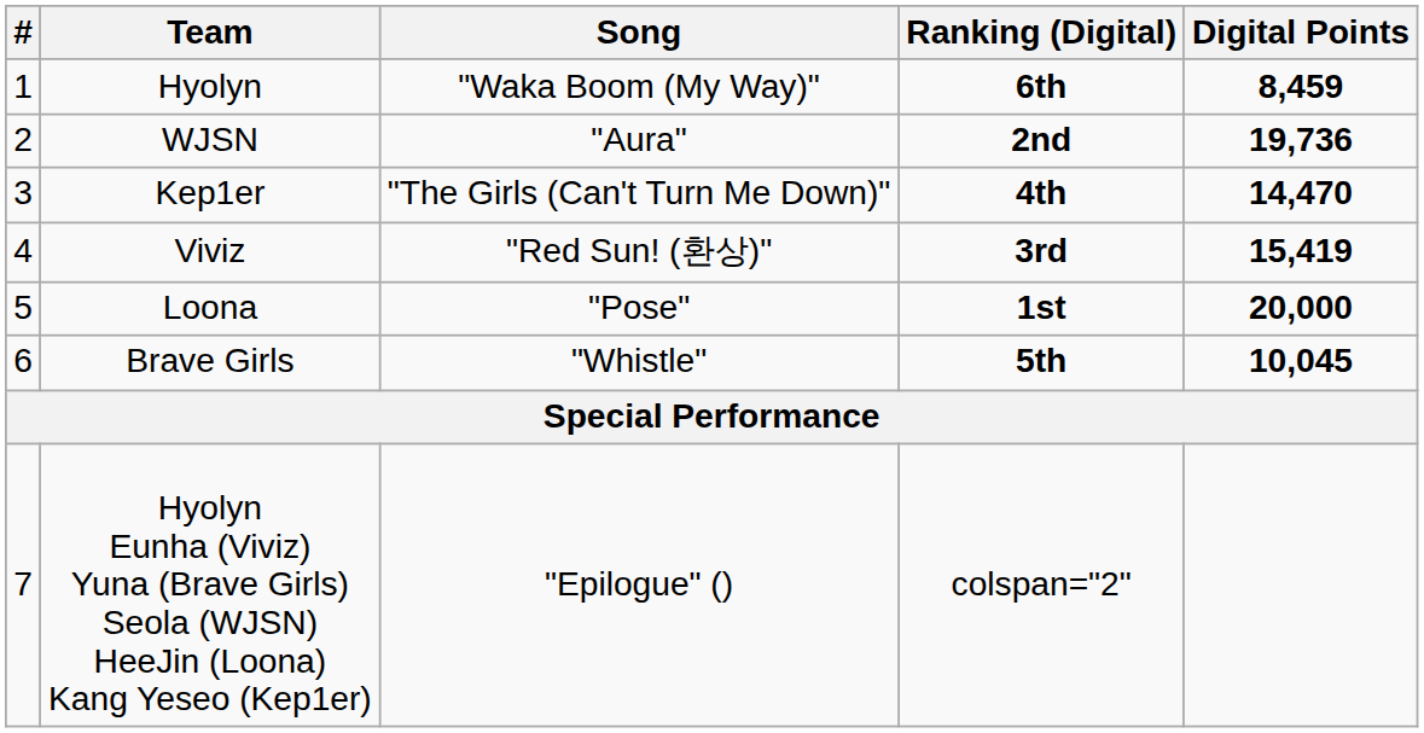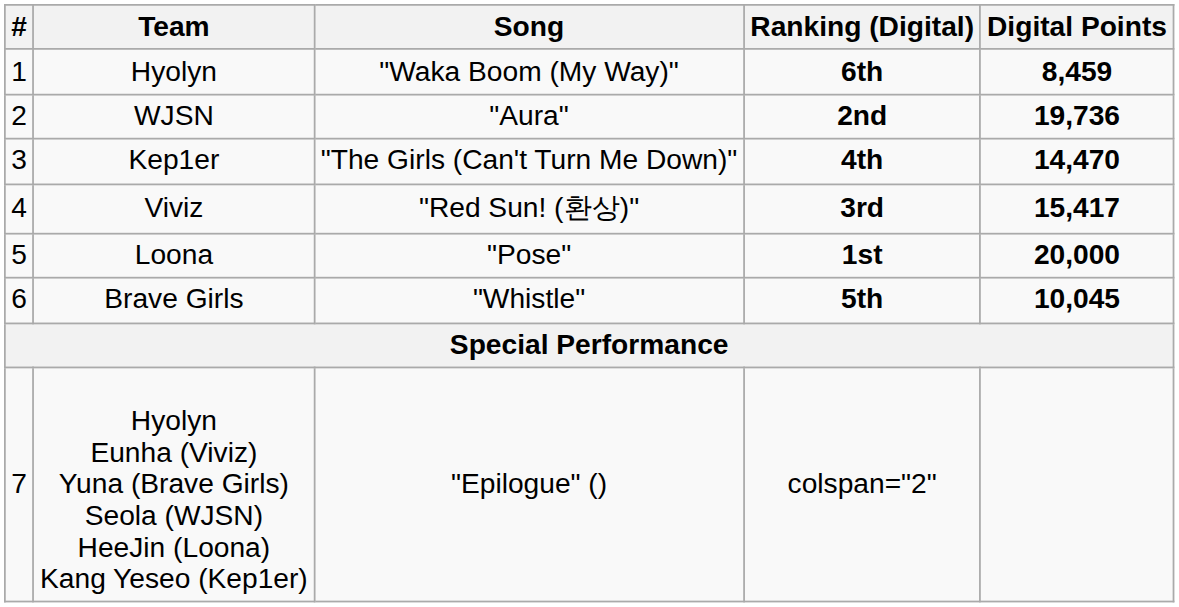Viviz | Digital Points: 15,419 -> 15,417
